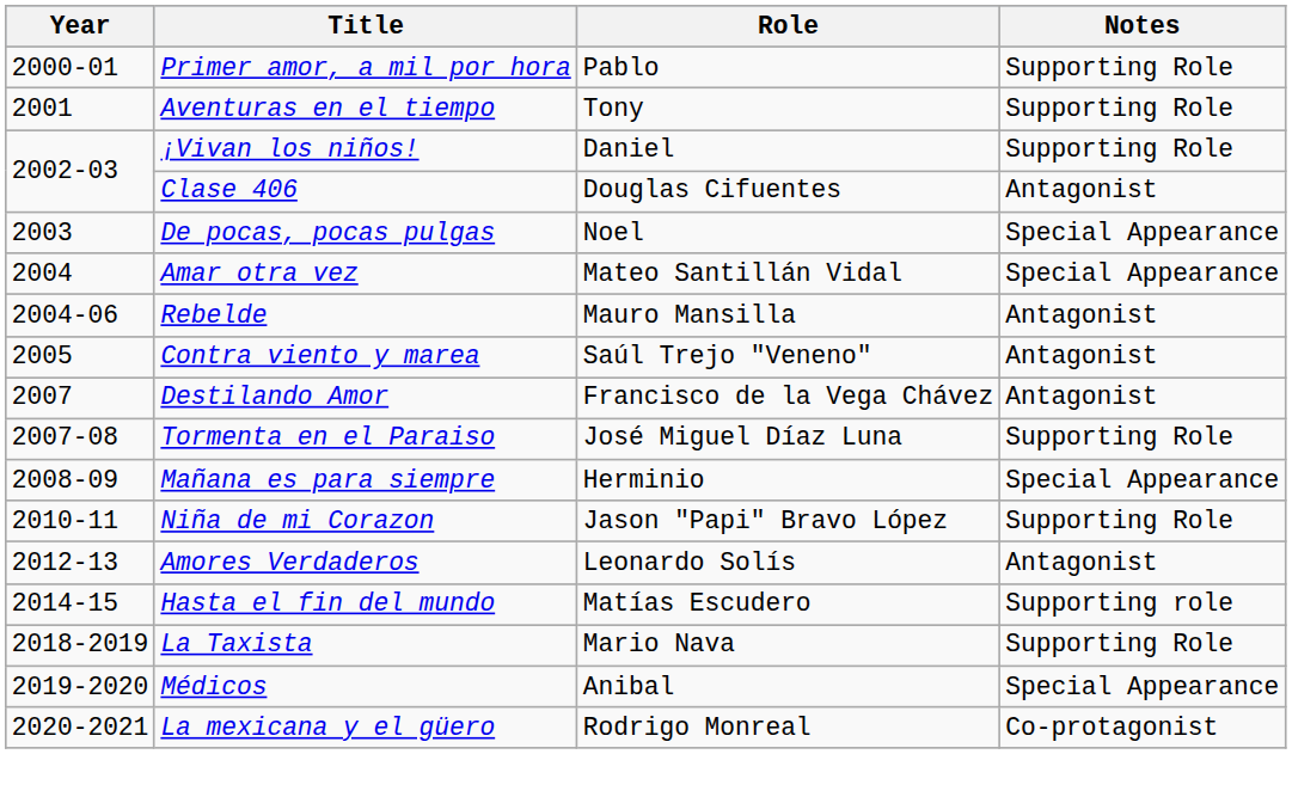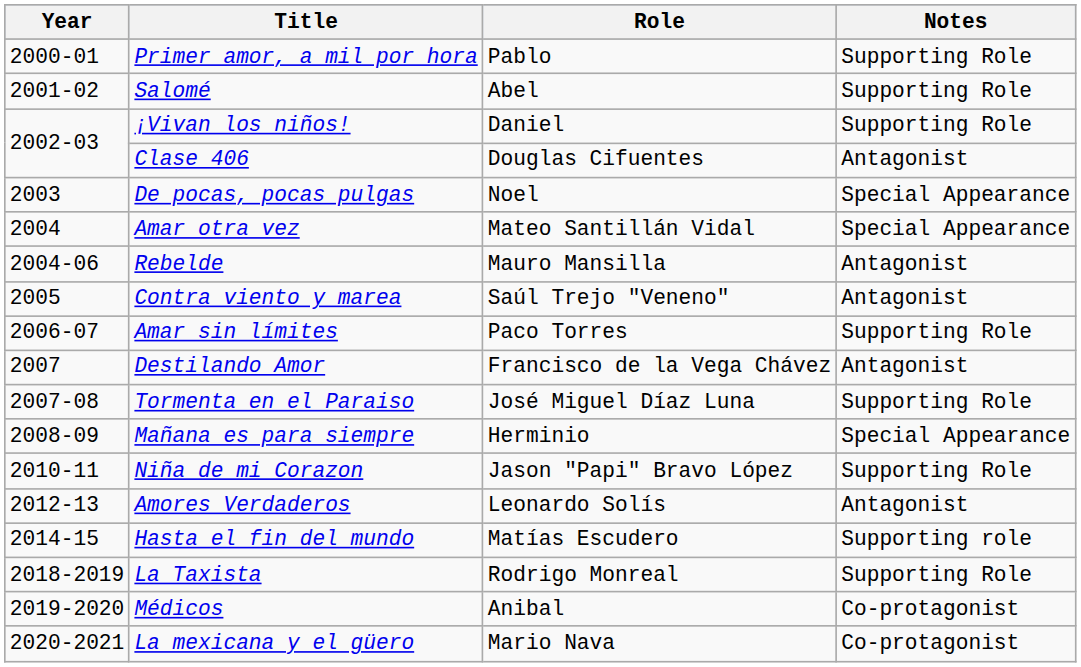- row: 2001 | Aventuras en el tiempo | Tony | Supporting Role
+ row: 2001-02 | Salomé | Abel | Supporting Role
+ row: 2006-07 | Amar sin límites | Paco Torres | Supporting Role
La Taxista | Role: Mario Nava -> Rodrigo Monreal
Médicos | Notes: Special Appearance -> Co-protagonist
La mexicana y el güero | Role: Rodrigo Monreal -> Mario Nava
